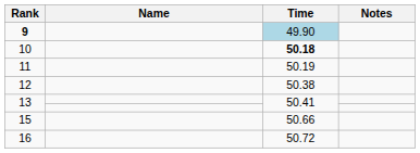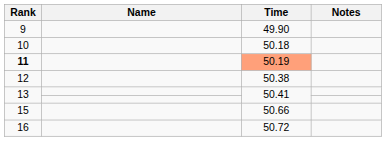9 | Rank: bold -> normal
9 | Time: lightblue background -> no background
10 | Time: bold -> normal
11 | Rank: normal -> bold
11 | Time: no background -> lightsalmon background
